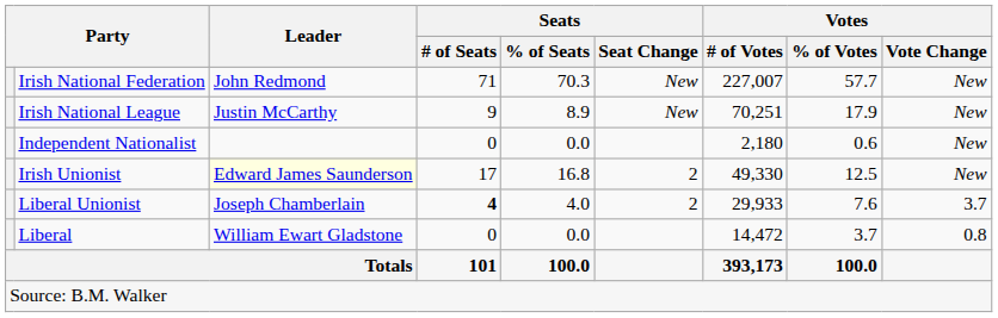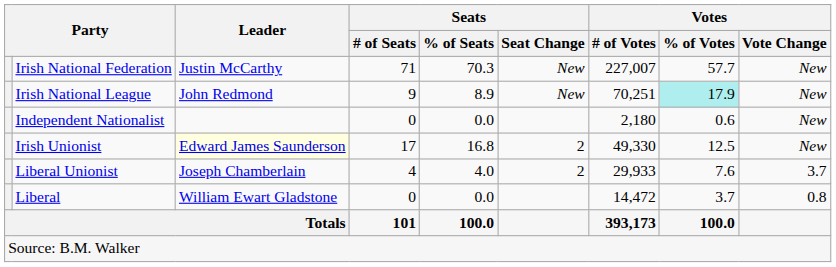Irish National Federation | Leader: John Redmond -> Justin McCarthy
Irish National League | Leader: Justin McCarthy -> John Redmond
Irish National League | Votes / % of Votes: no background -> paleturquoise background
Liberal Unionist | Seats / # of Seats: bold -> normal
